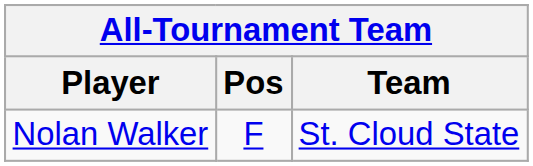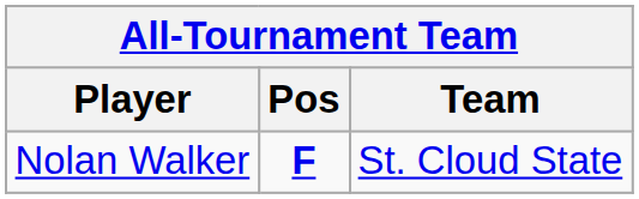Nolan Walker | Pos: normal -> bold
